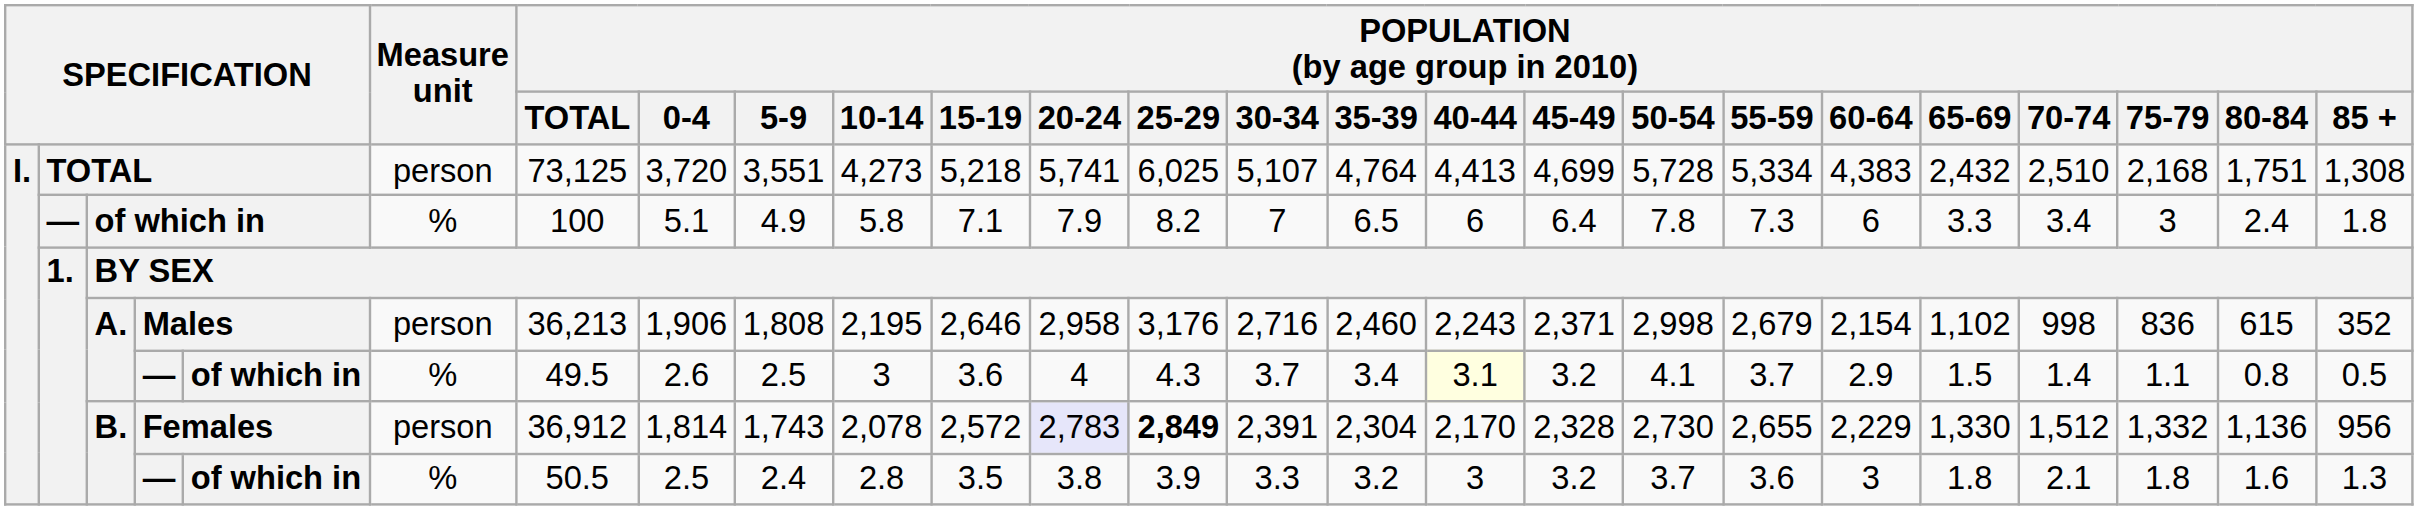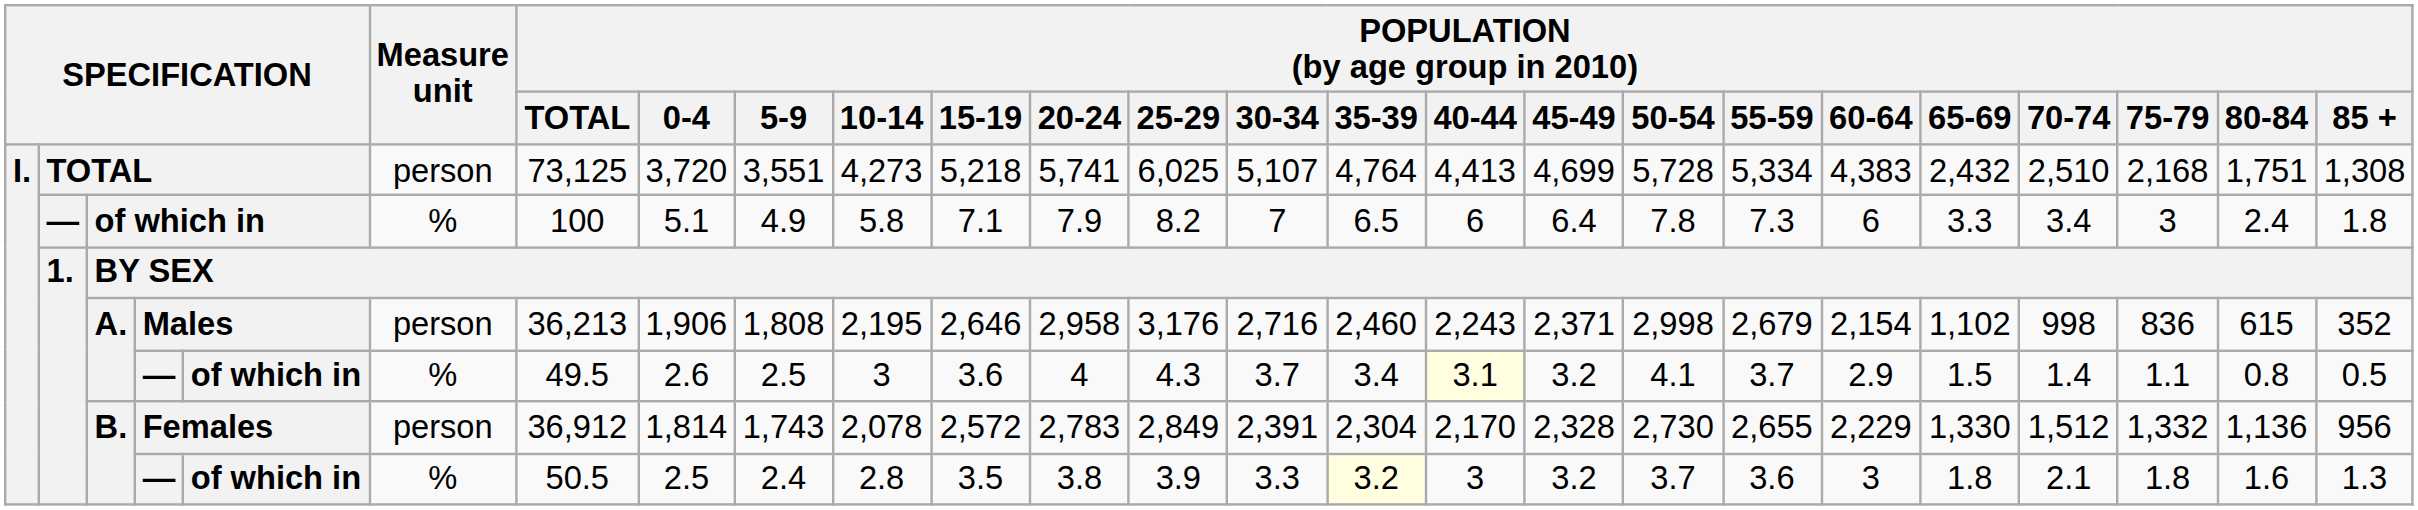Females | POPULATION (by age group in 2010) / 20-24: lavender background -> no background
Females | POPULATION (by age group in 2010) / 25-29: bold -> normal
B. / — | POPULATION (by age group in 2010) / 35-39: no background -> lightyellow background
